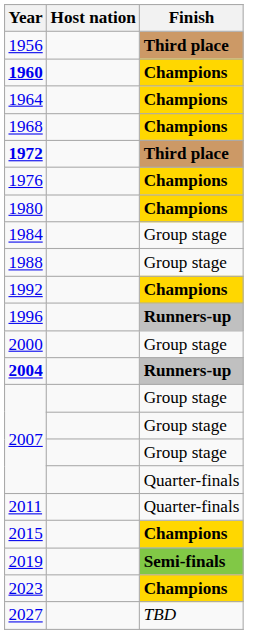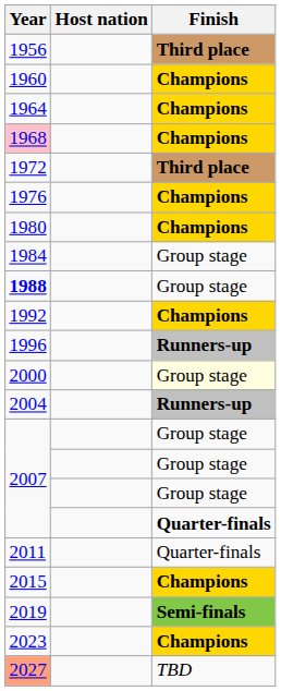1960 | Year: bold -> normal
1968 | Year: no background -> pink background
1972 | Year: bold -> normal
1988 | Year: normal -> bold
2000 | Finish: no background -> lightyellow background
2004 | Year: bold -> normal
2007 / Quarter-finals | Finish: normal -> bold
2027 | Year: no background -> lightsalmon background
